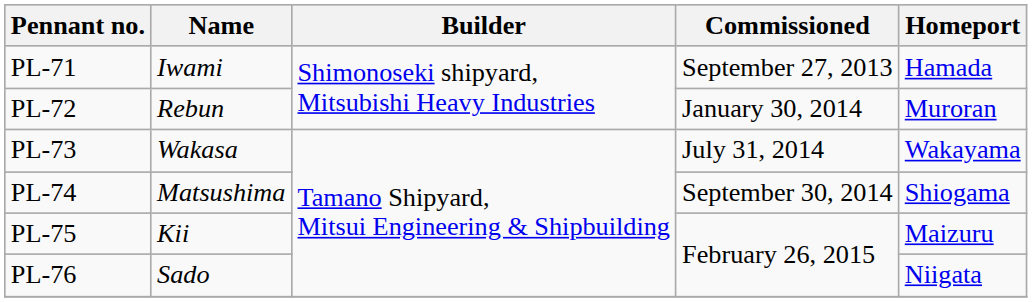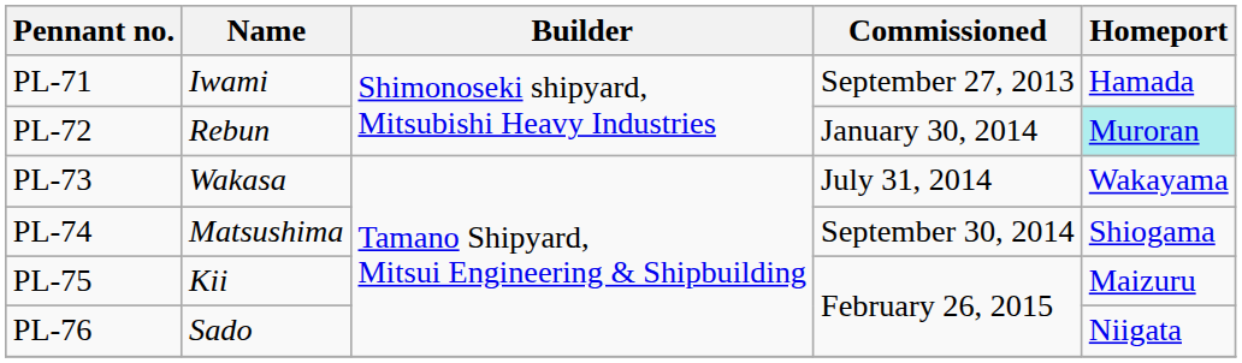PL-72 | Homeport: no background -> paleturquoise background
